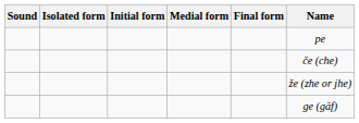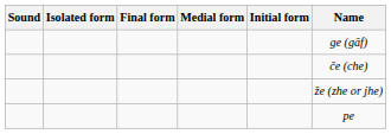columns swapped: Final form <-> Initial form
row 2 | Name: pe -> ge (gāf)
row 5 | Name: ge (gāf) -> pe
